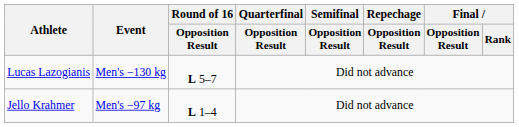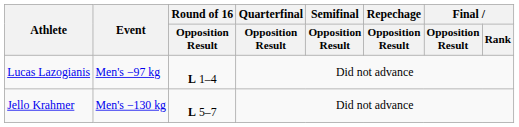Lucas Lazogianis | Event: Men's −130 kg -> Men's −97 kg
Lucas Lazogianis | Round of 16 / Opposition Result: L 5–7 -> L 1–4
Jello Krahmer | Event: Men's −97 kg -> Men's −130 kg
Jello Krahmer | Round of 16 / Opposition Result: L 1–4 -> L 5–7
